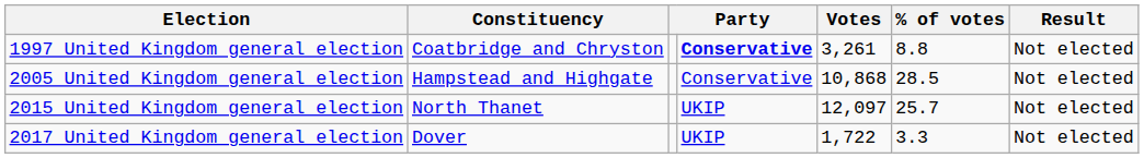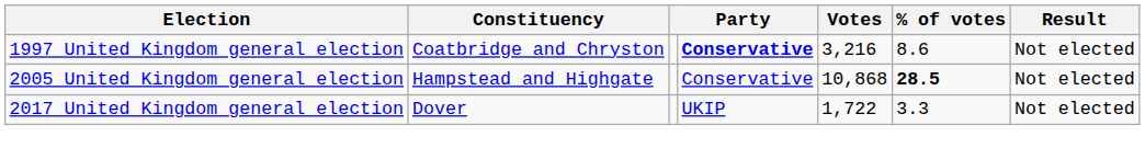1997 United Kingdom general election | Votes: 3,261 -> 3,216
1997 United Kingdom general election | % of votes: 8.8 -> 8.6
2005 United Kingdom general election | % of votes: normal -> bold
- row: 2015 United Kingdom general election | North Thanet | UKIP | 12,097 | 25.7 | Not elected
